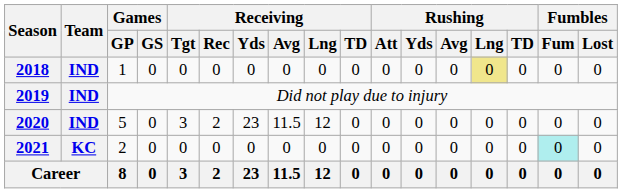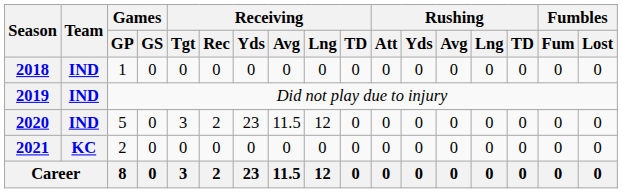2018 | Rushing / Lng: khaki background -> no background
2021 | Fumbles / Fum: paleturquoise background -> no background
